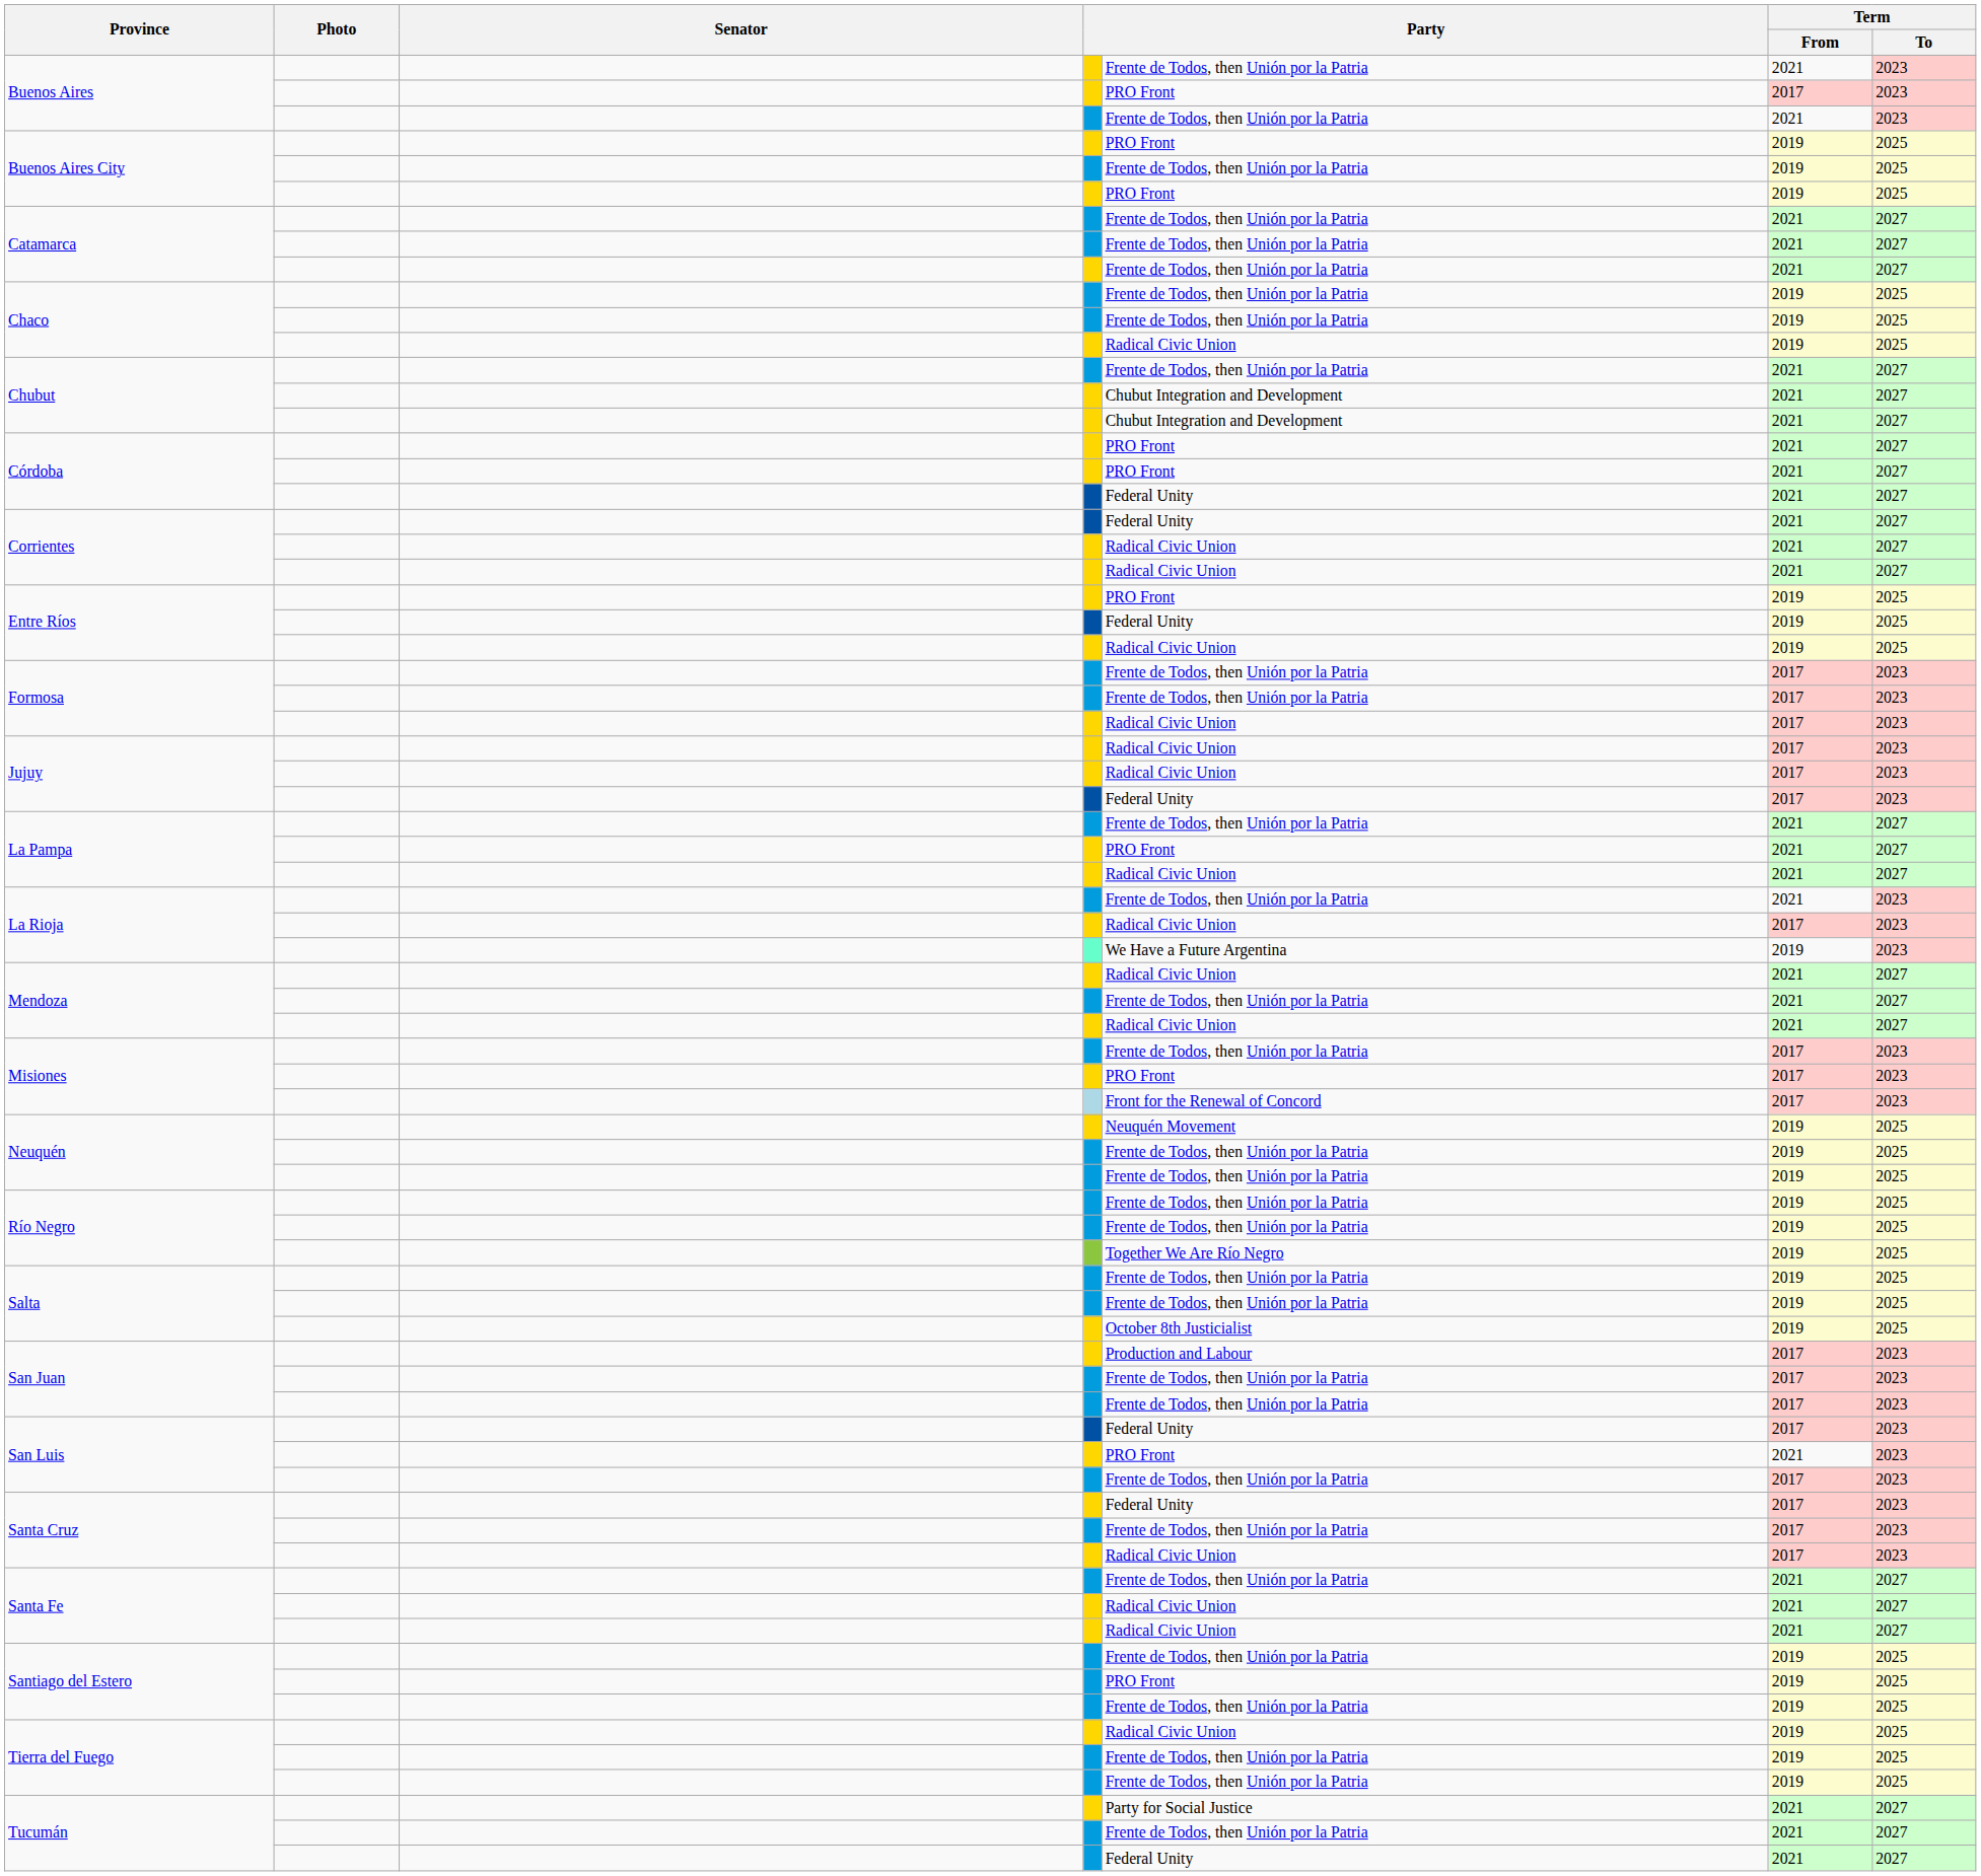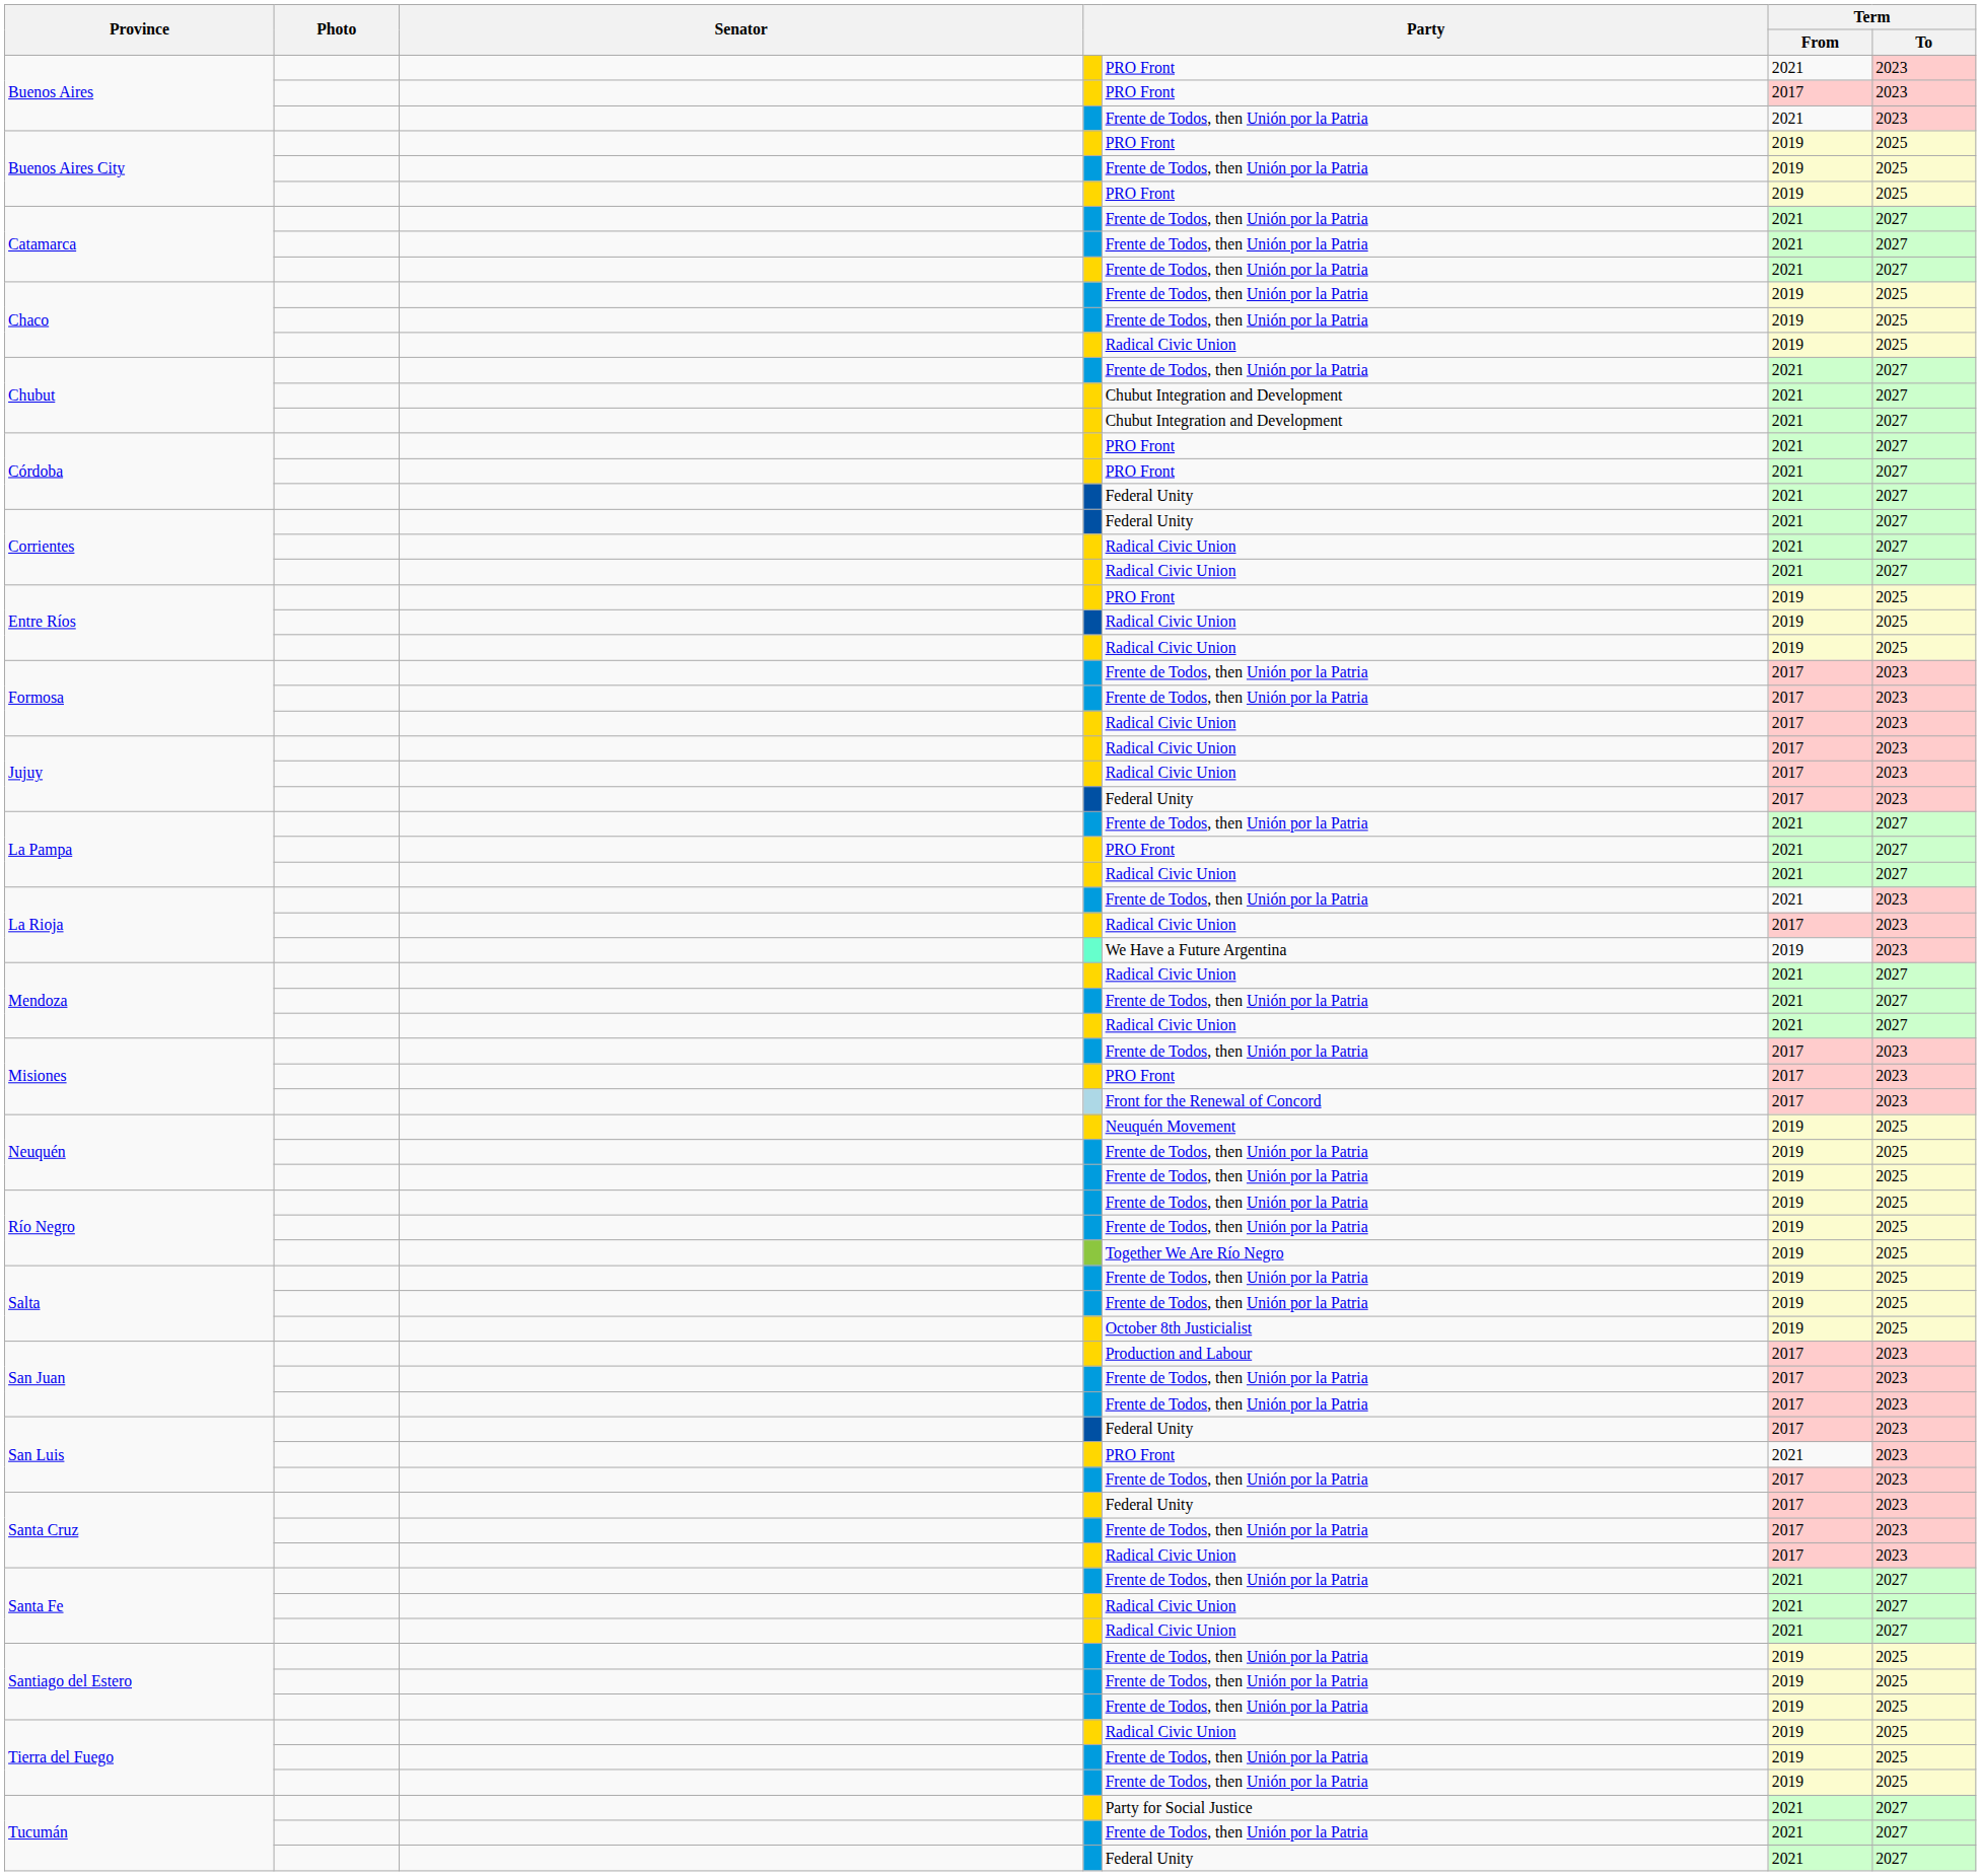row 3 | column 5: Frente de Todos, then Unión por la Patria -> PRO Front
row 25 | column 5: Federal Unity -> Radical Civic Union
row 67 | column 5: PRO Front -> Frente de Todos, then Unión por la Patria
